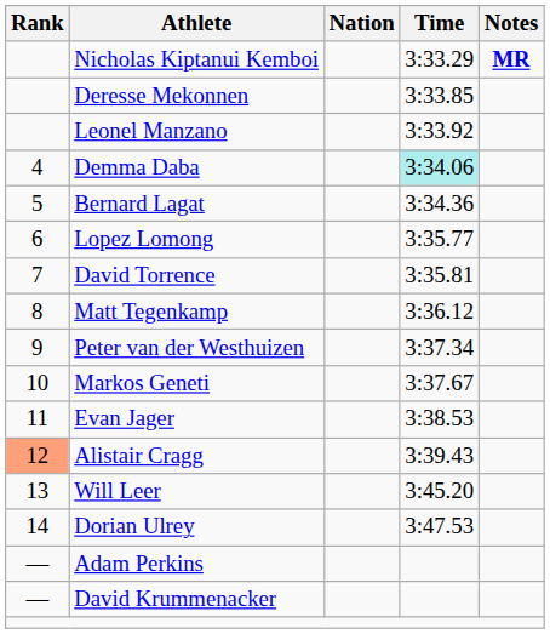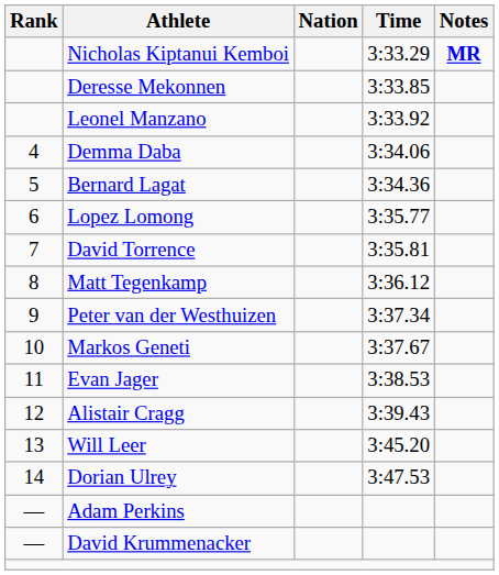Demma Daba | Time: paleturquoise background -> no background
Alistair Cragg | Rank: lightsalmon background -> no background
